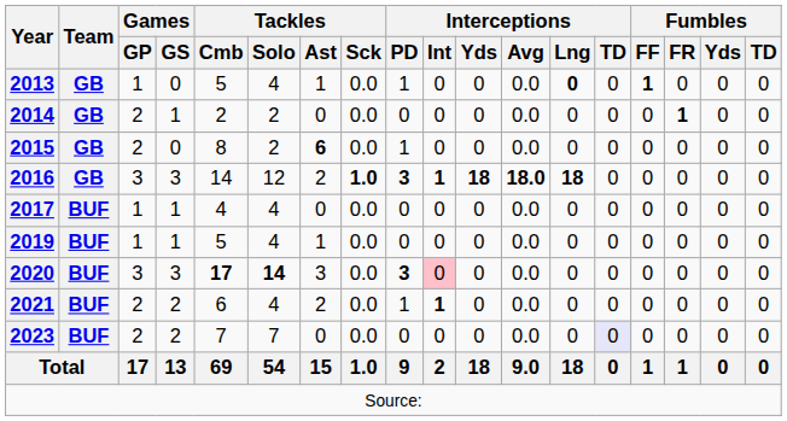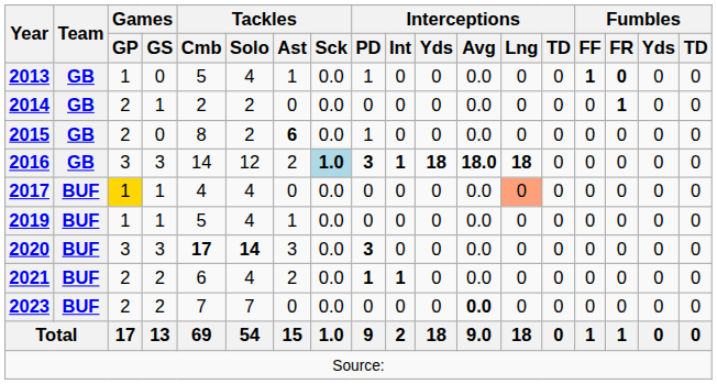2013 | Interceptions / Lng: bold -> normal
2013 | Fumbles / FR: normal -> bold
2016 | Tackles / Sck: no background -> lightblue background
2017 | Games / GP: no background -> gold background
2017 | Interceptions / Lng: no background -> lightsalmon background
2020 | Interceptions / Int: pink background -> no background
2021 | Interceptions / PD: normal -> bold
2023 | Interceptions / Avg: normal -> bold
2023 | Interceptions / TD: lavender background -> no background
